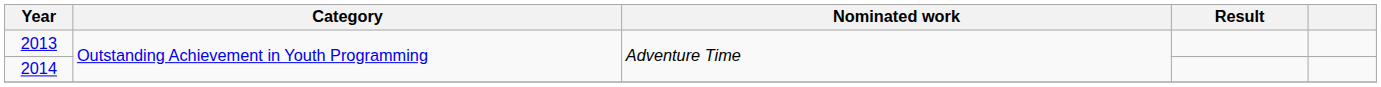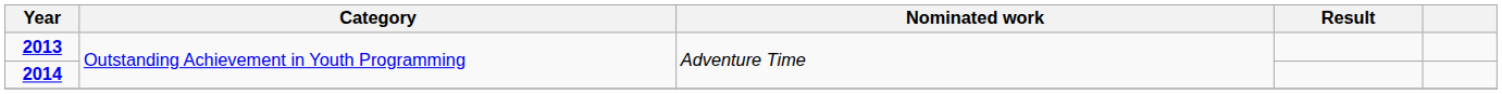2013 | Year: normal -> bold
2014 | Year: normal -> bold
